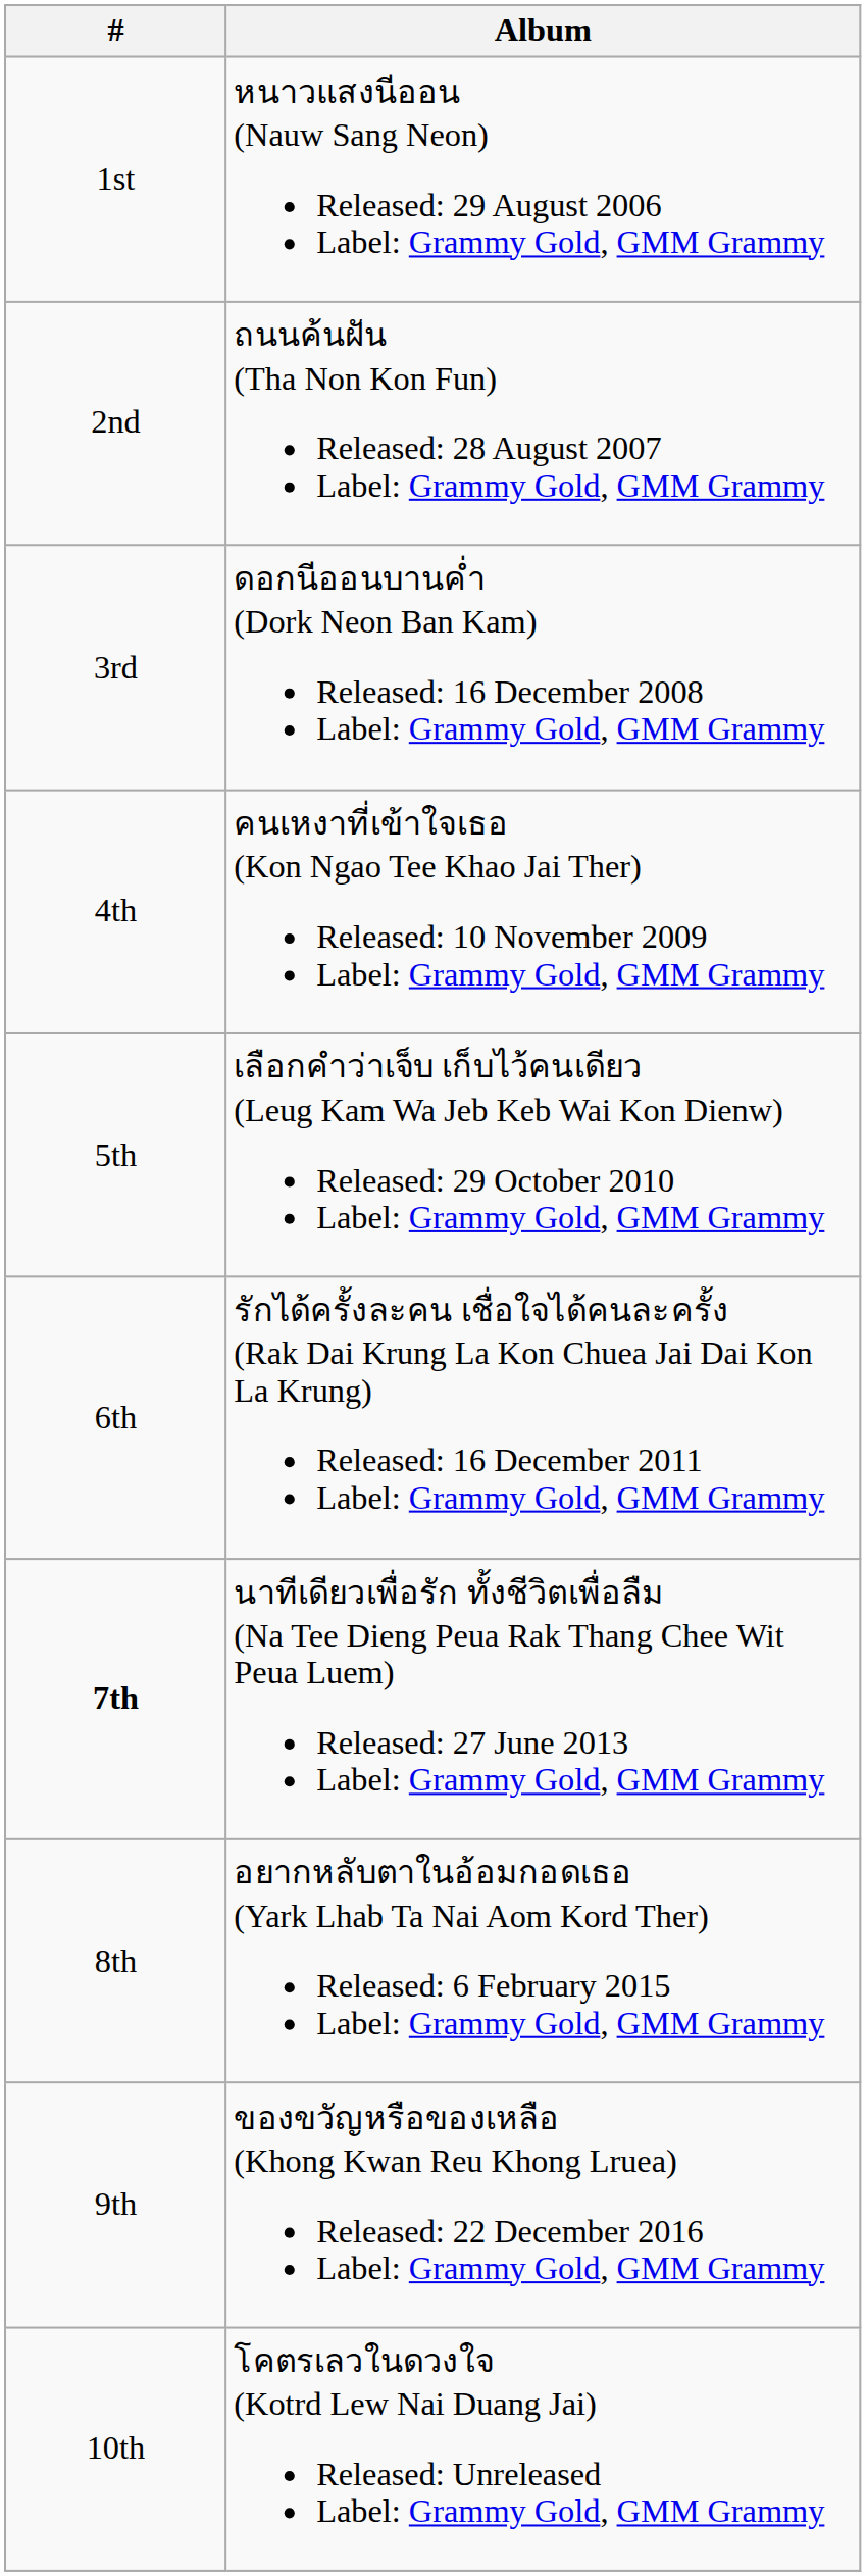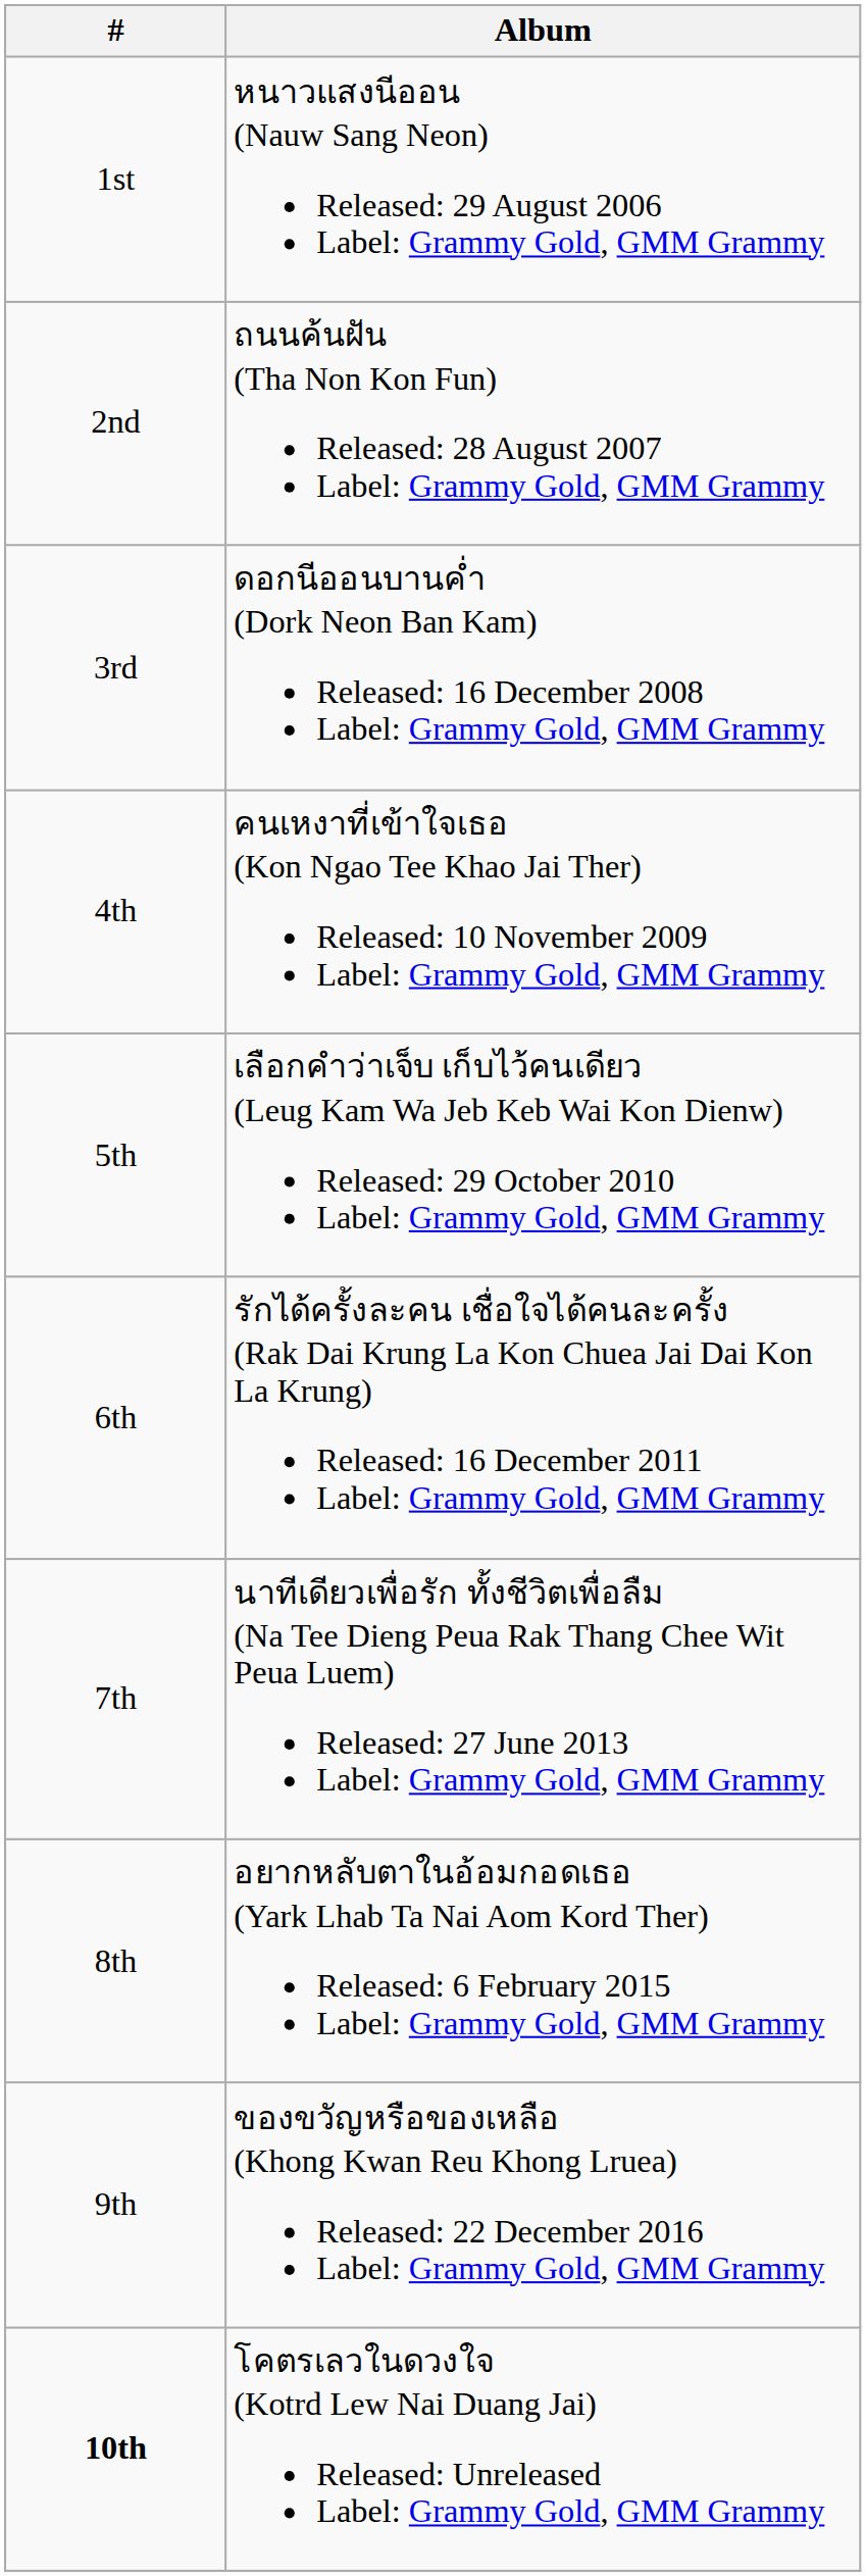7th | #: bold -> normal
10th | #: normal -> bold
